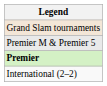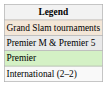row 4 | column 1: bold -> normal
